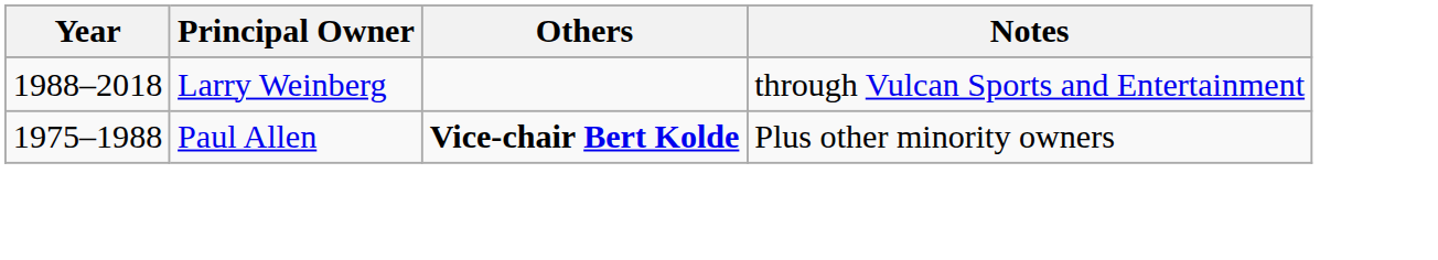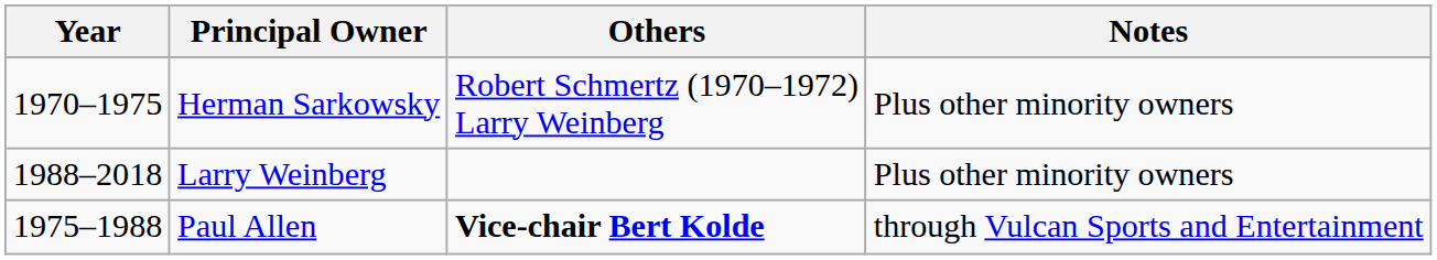+ row: 1970–1975 | Herman Sarkowsky | Robert Schmertz (1970–1972) Larry Weinberg | Plus other minority owners
Larry Weinberg | Notes: through Vulcan Sports and Entertainment -> Plus other minority owners
Paul Allen | Notes: Plus other minority owners -> through Vulcan Sports and Entertainment
